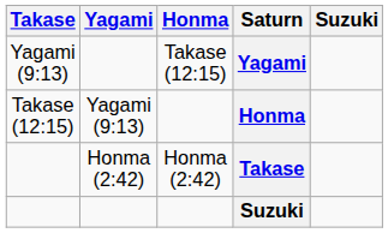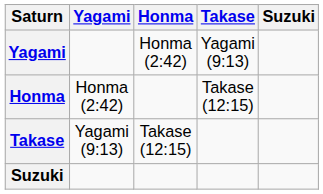columns swapped: Saturn <-> Takase
row 2 | Honma: Takase (12:15) -> Honma (2:42)
row 3 | Yagami: Yagami (9:13) -> Honma (2:42)
row 4 | Yagami: Honma (2:42) -> Yagami (9:13)
row 4 | Honma: Honma (2:42) -> Takase (12:15)
